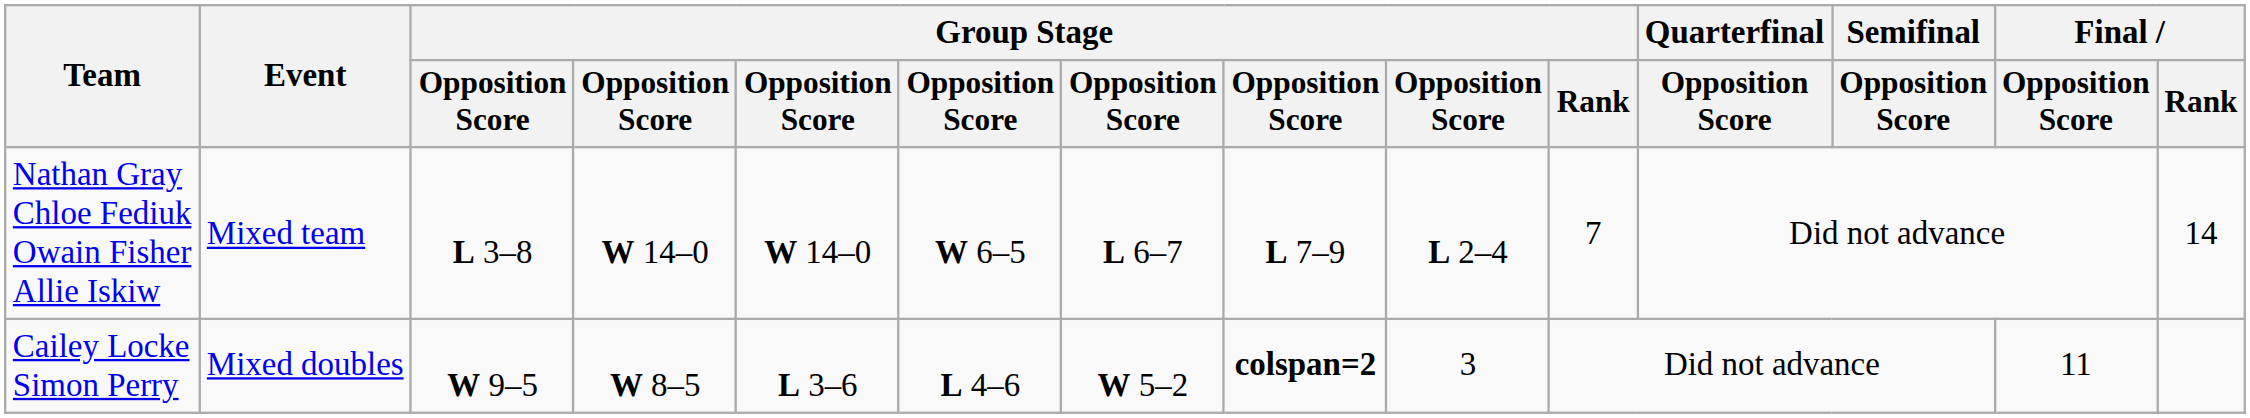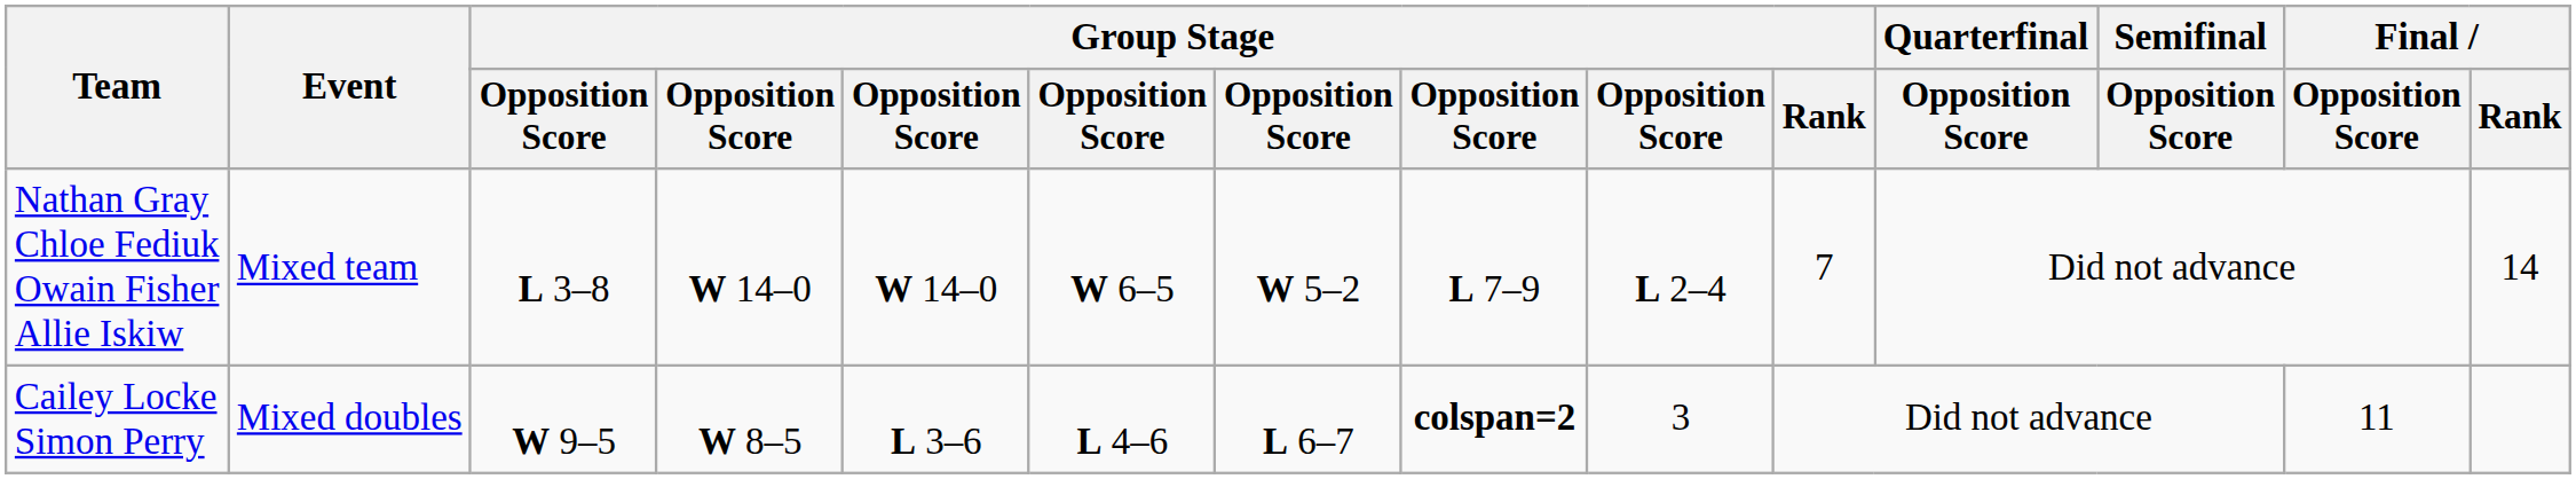Nathan Gray Chloe Fediuk Owain Fisher Allie Iskiw | column 7: L 6–7 -> W 5–2
Cailey Locke Simon Perry | column 7: W 5–2 -> L 6–7
